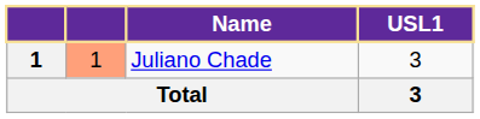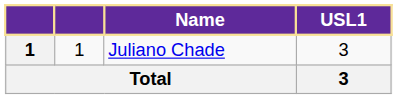Juliano Chade | column 2: lightsalmon background -> no background
